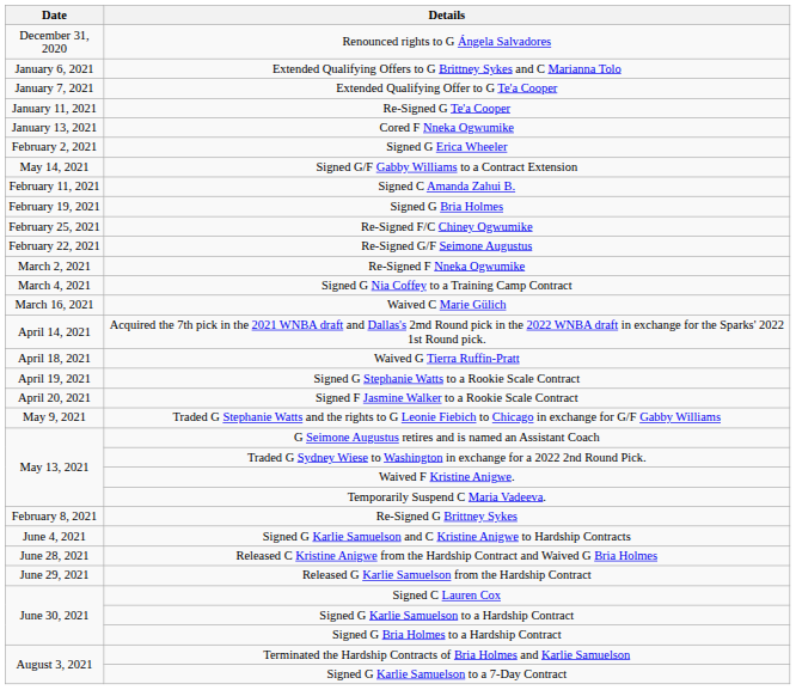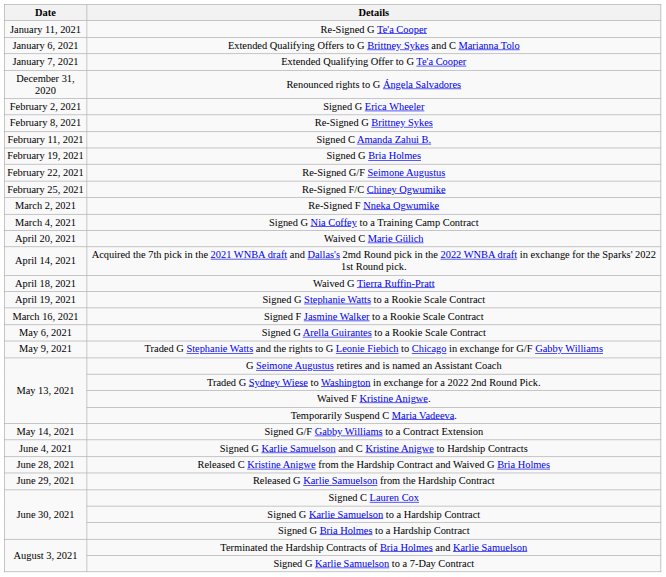rows swapped: Renounced rights to G Ángela Salvadores <-> Re-Signed G Te'a Cooper
- row: January 13, 2021 | Cored F Nneka Ogwumike
rows swapped: Re-Signed G Brittney Sykes <-> Signed G/F Gabby Williams to a Contract Extension
rows swapped: Re-Signed G/F Seimone Augustus <-> Re-Signed F/C Chiney Ogwumike
Waived C Marie Gülich | Date: March 16, 2021 -> April 20, 2021
Signed F Jasmine Walker to a Rookie Scale Contract | Date: April 20, 2021 -> March 16, 2021
+ row: May 6, 2021 | Signed G Arella Guirantes to a Rookie Scale Contract
